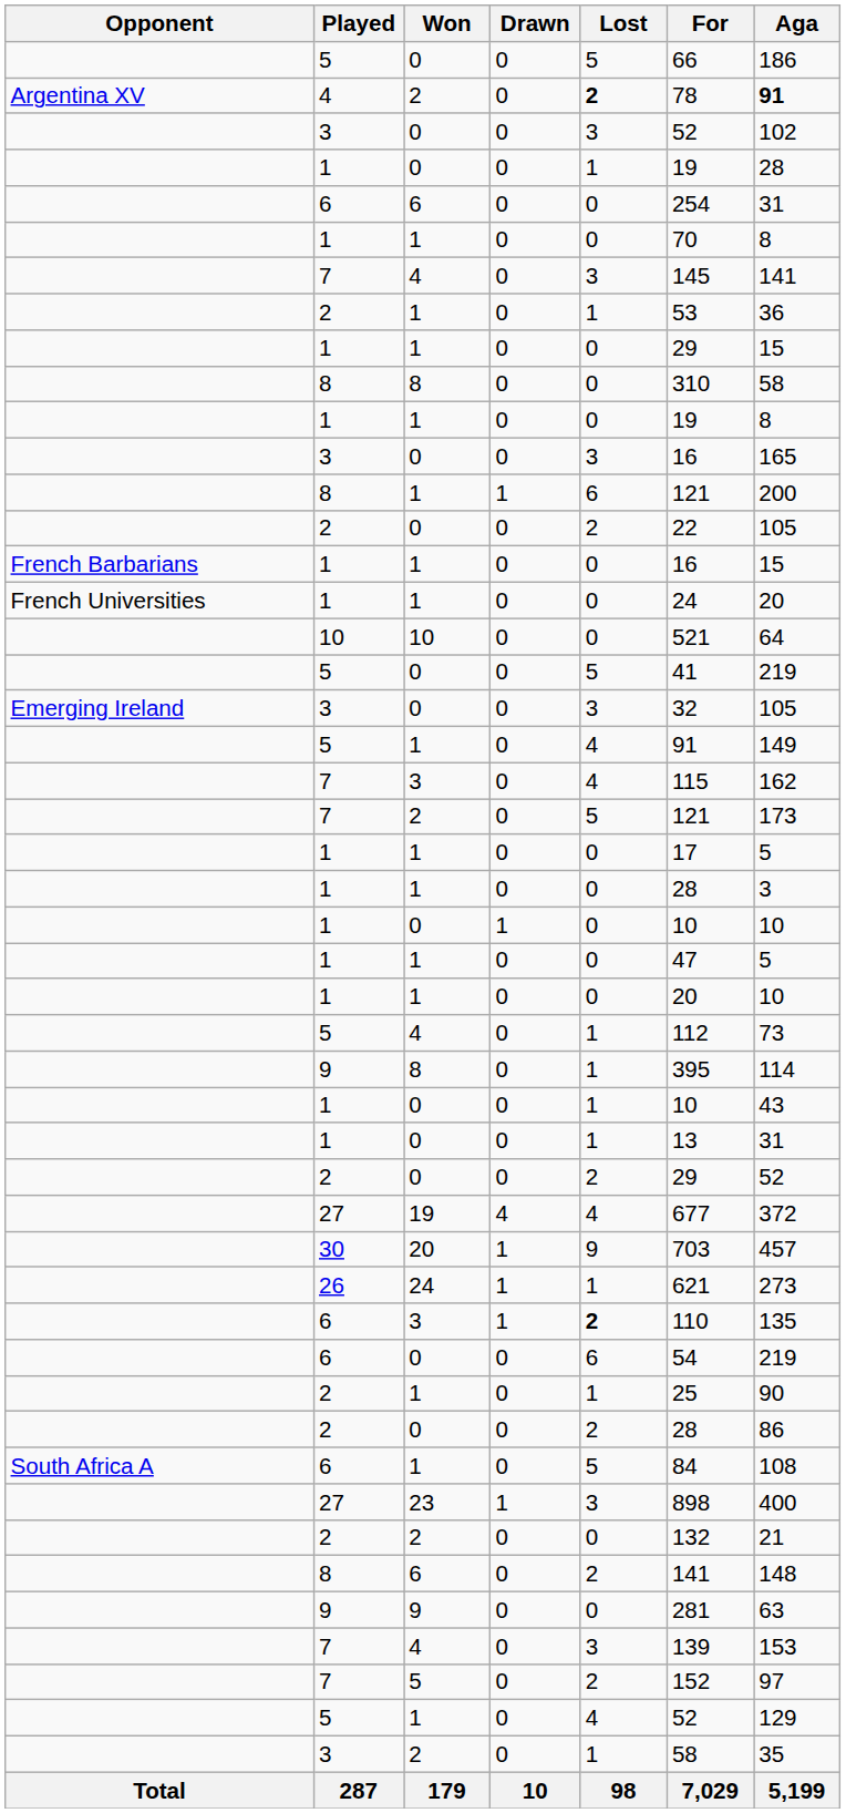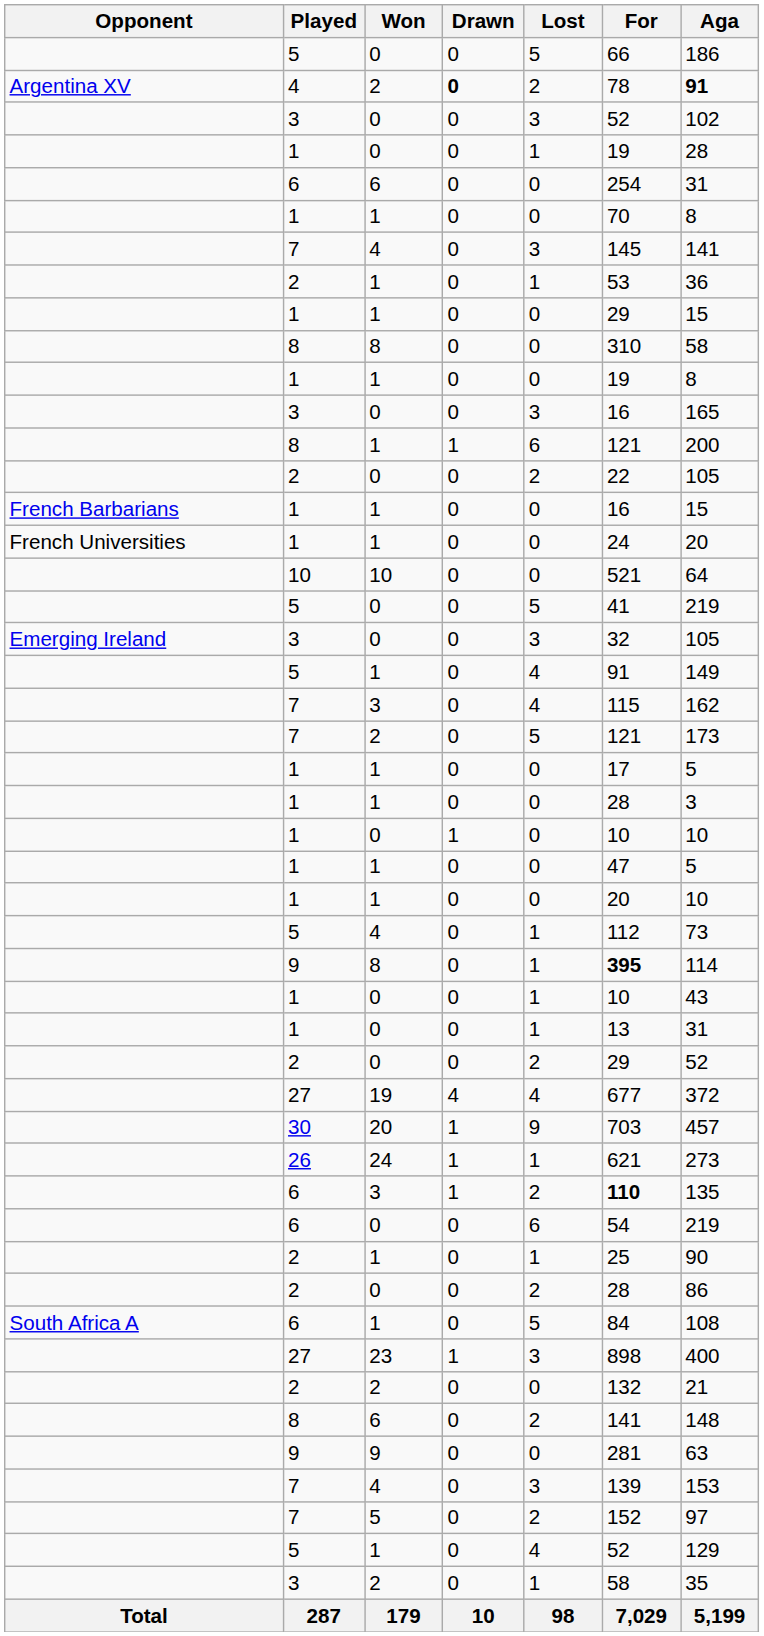4 / 2 | Drawn: normal -> bold
4 / 2 | Lost: bold -> normal
9 / 8 | For: normal -> bold
6 / 3 | Lost: bold -> normal
6 / 3 | For: normal -> bold
